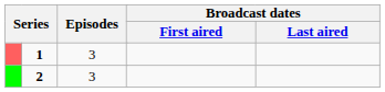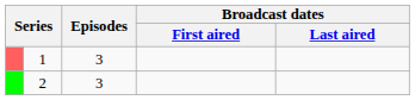1 | column 2: bold -> normal
2 | column 2: bold -> normal
